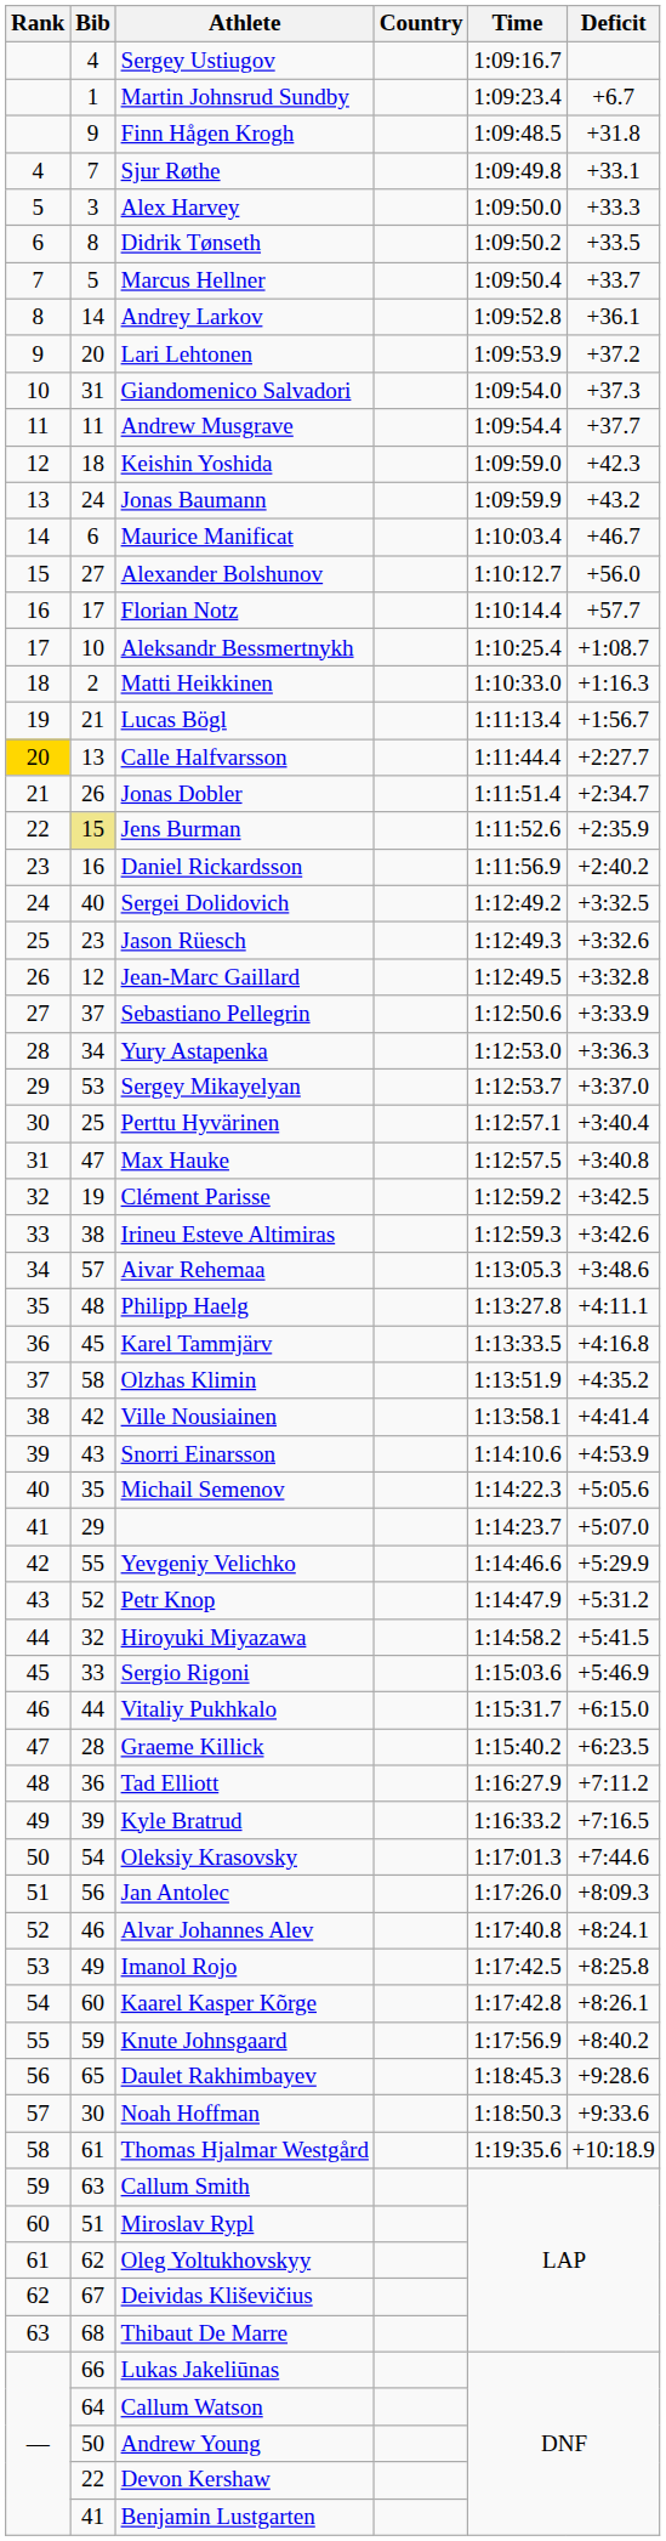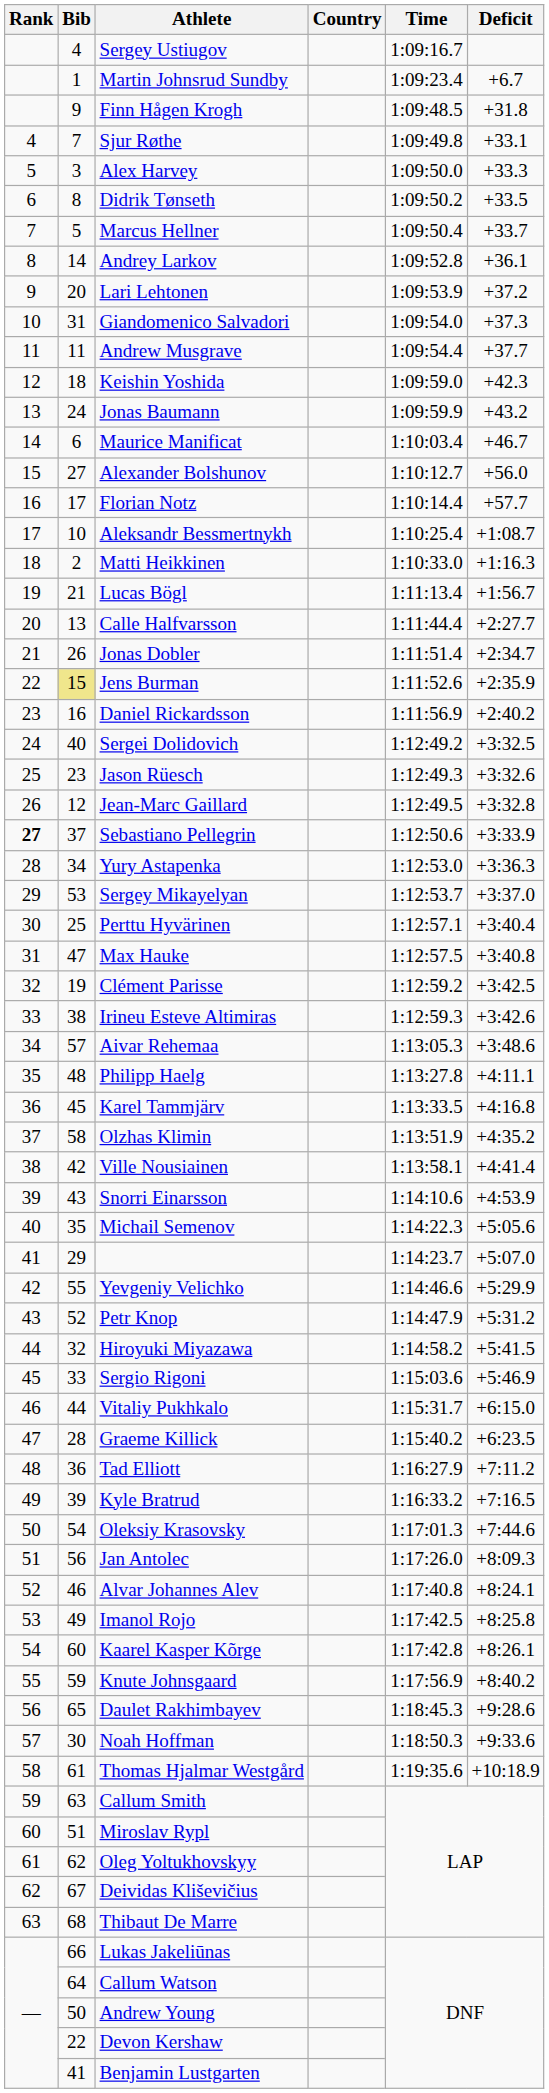Calle Halfvarsson | Rank: gold background -> no background
Sebastiano Pellegrin | Rank: normal -> bold
